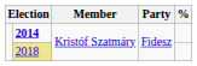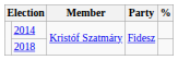2014 | column 2: bold -> normal
2018 | column 2: khaki background -> no background
